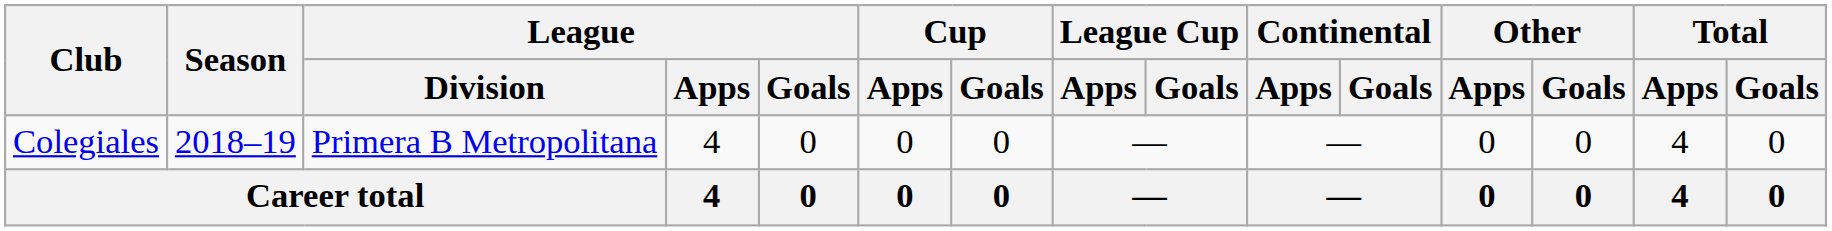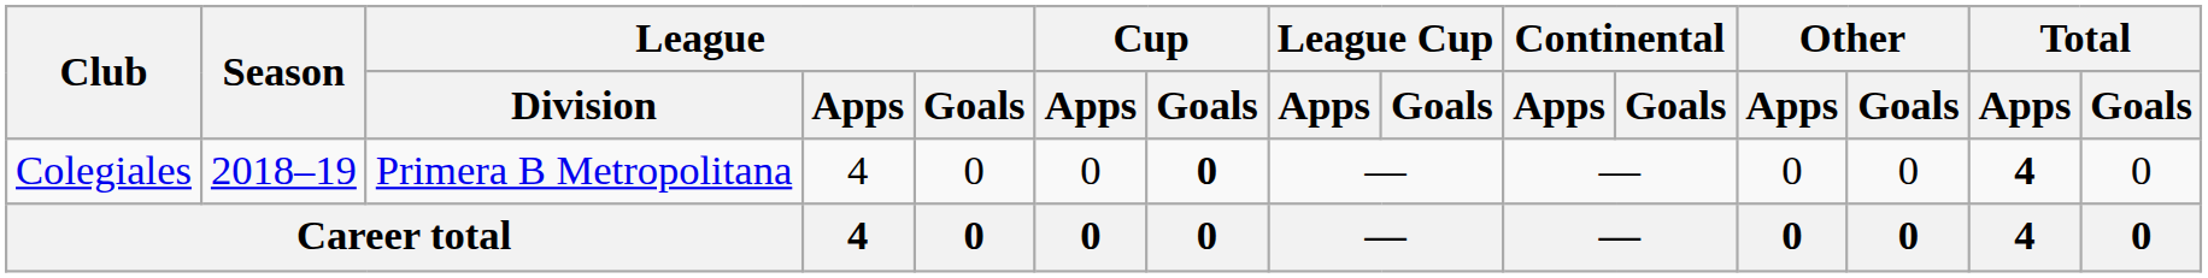Colegiales | Cup / Goals: normal -> bold
Colegiales | Total / Apps: normal -> bold
